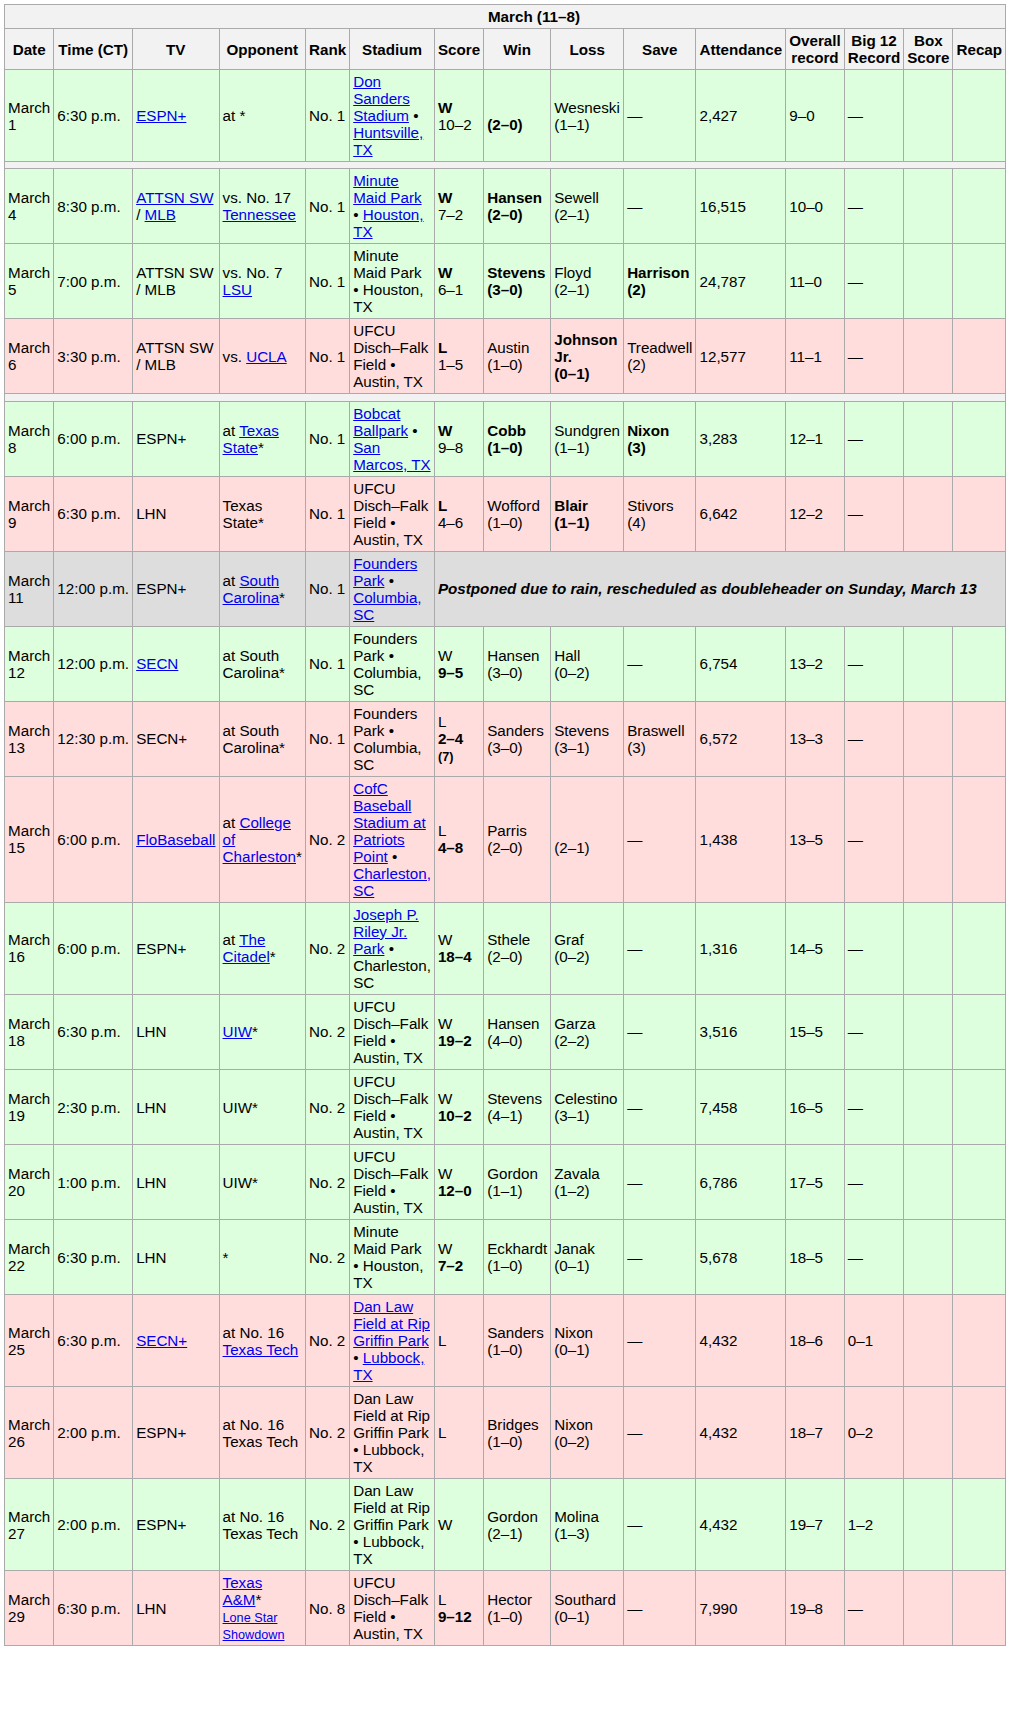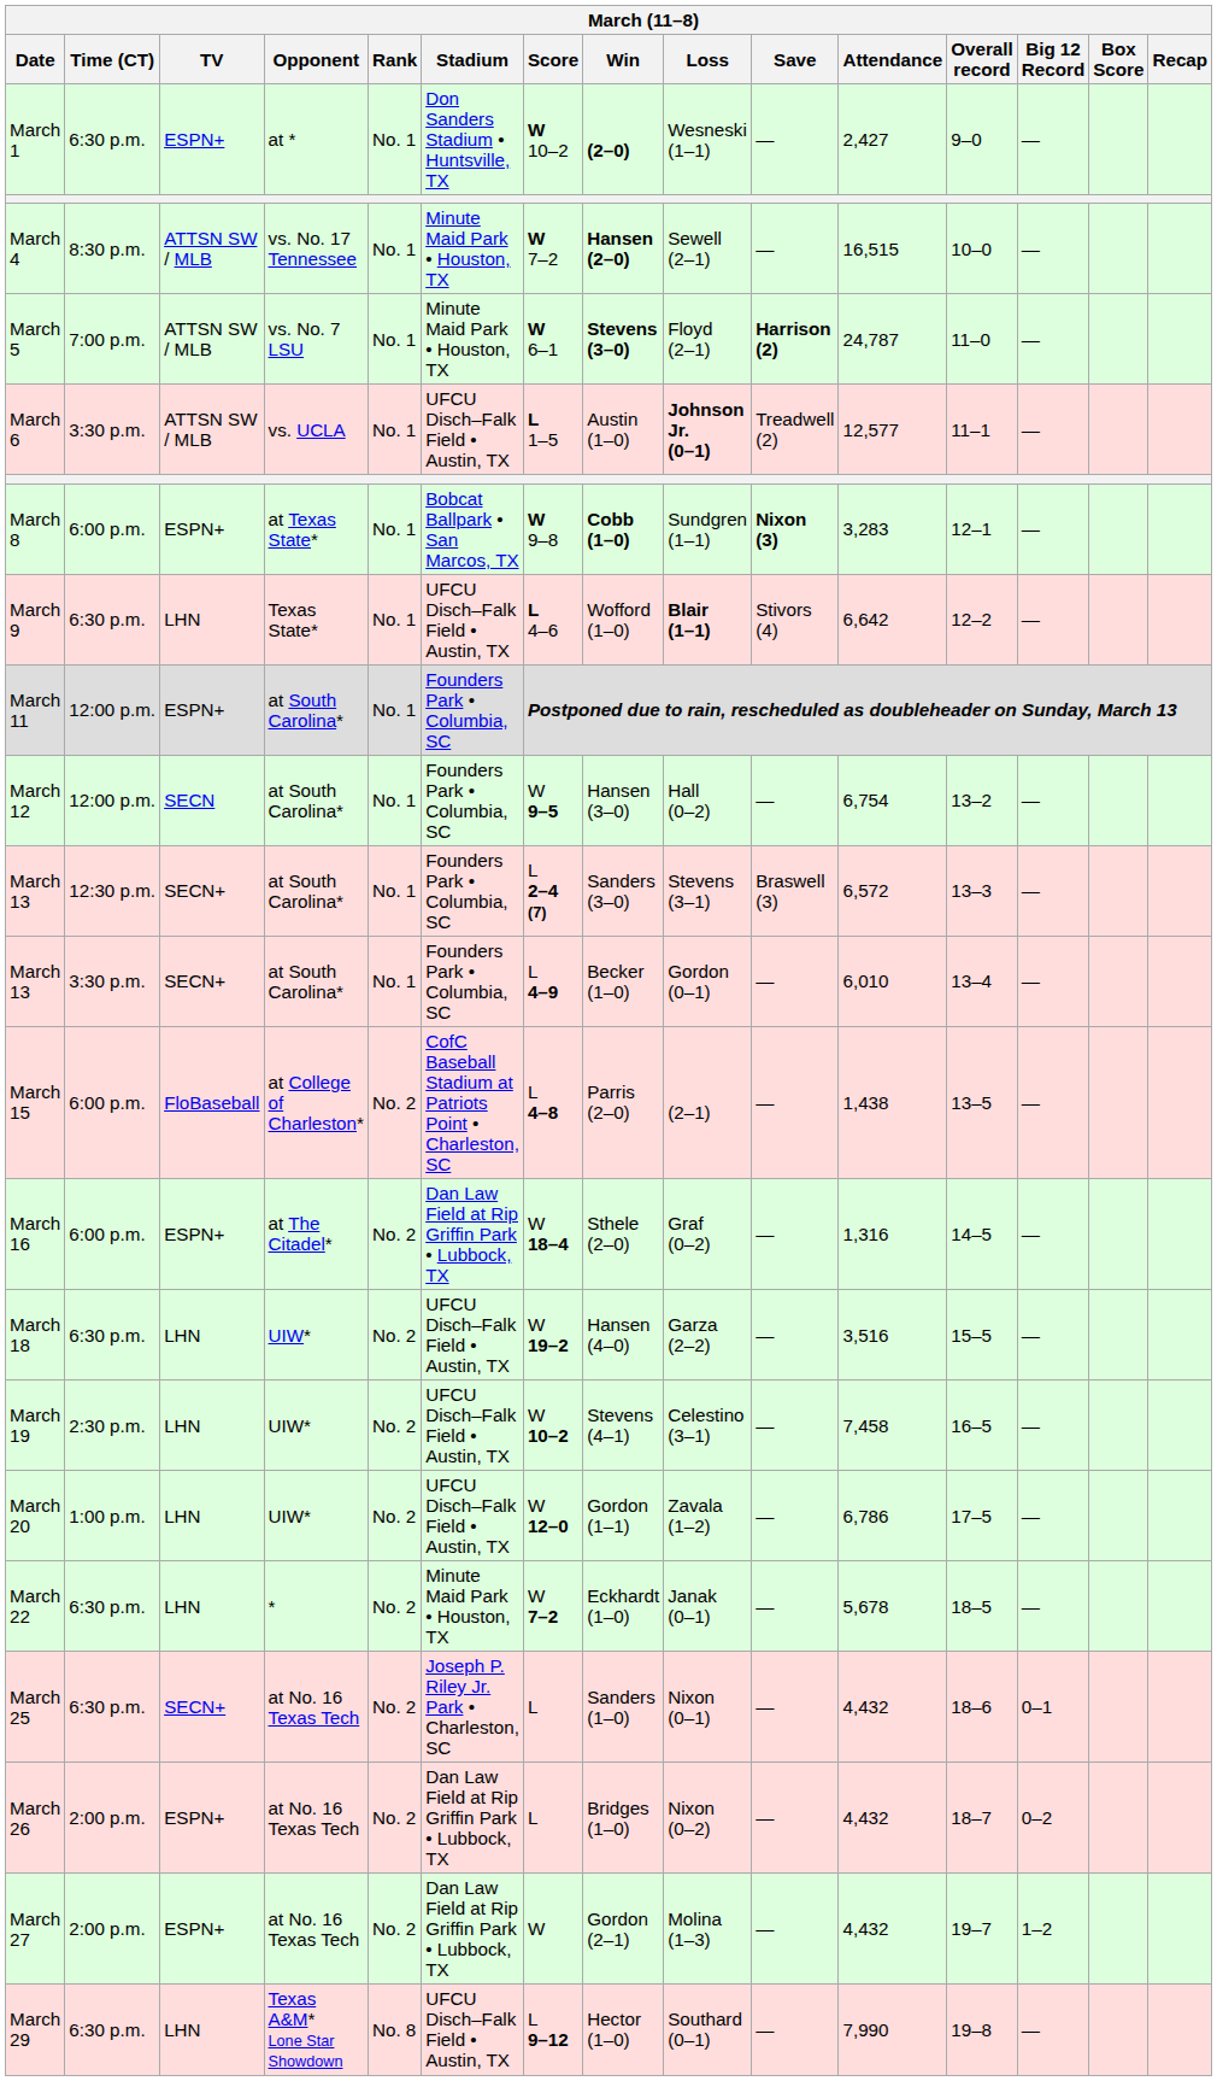+ row: March 13 | 3:30 p.m. | SECN+ | at South Carolina* | No. 1 | Founders Park • Columbia, SC | L 4–9 | Becker (1–0) | Gordon (0–1) | — | 6,010 | 13–4 | —
March 16 | Stadium: Joseph P. Riley Jr. Park • Charleston, SC -> Dan Law Field at Rip Griffin Park • Lubbock, TX
March 25 | Stadium: Dan Law Field at Rip Griffin Park • Lubbock, TX -> Joseph P. Riley Jr. Park • Charleston, SC
